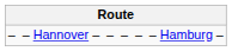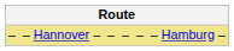row 2 | column 1: no background -> khaki background
